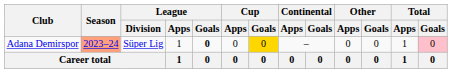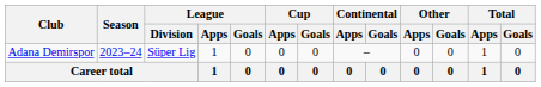Adana Demirspor | Season: lightsalmon background -> no background
Adana Demirspor | League / Goals: bold -> normal
Adana Demirspor | Cup / Goals: gold background -> no background
Adana Demirspor | Total / Goals: pink background -> no background
